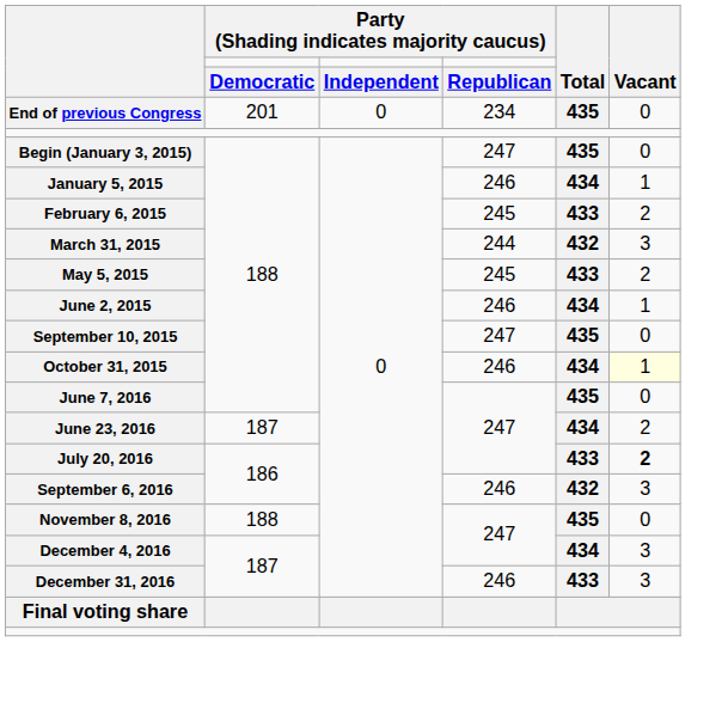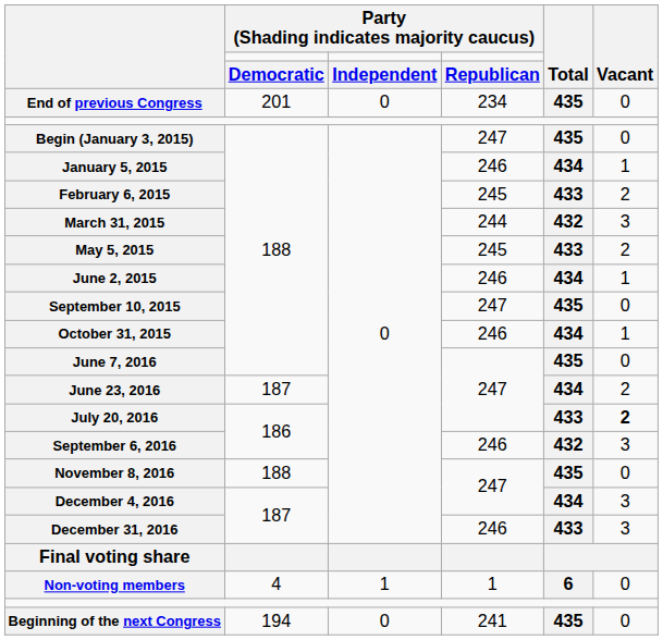October 31, 2015 | Vacant: lightyellow background -> no background
+ row: Non-voting members | 4 | 1 | 1 | 6 | 0
+ row: Beginning of the next Congress | 194 | 0 | 241 | 435 | 0
